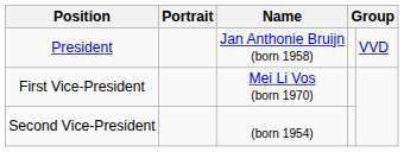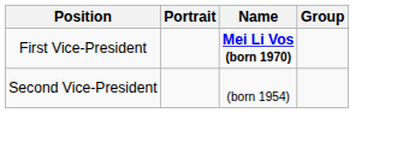- row: President | Jan Anthonie Bruijn (born 1958) | VVD
First Vice-President | Name: normal -> bold
